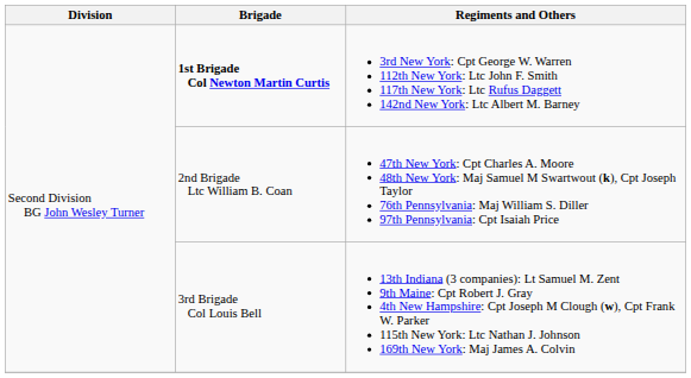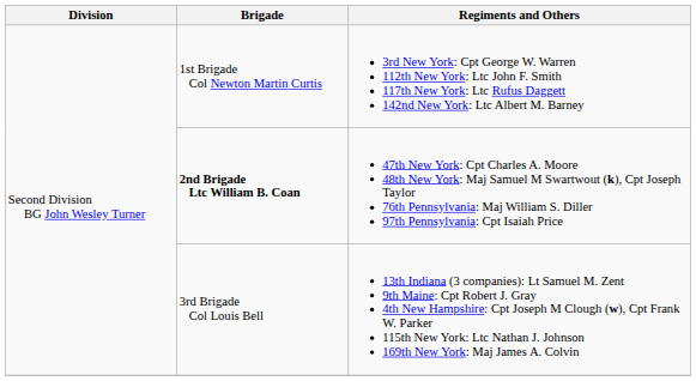1st Brigade Col Newton Martin Curtis | Brigade: bold -> normal
2nd Brigade Ltc William B. Coan | Brigade: normal -> bold
